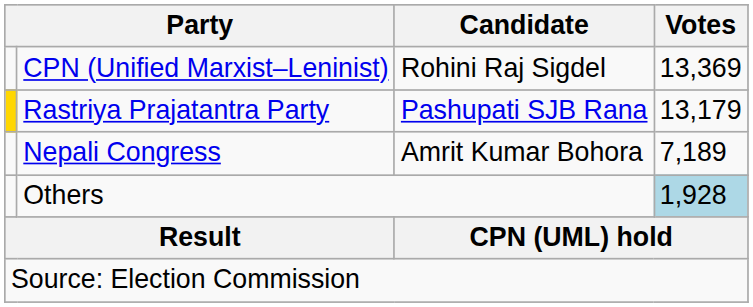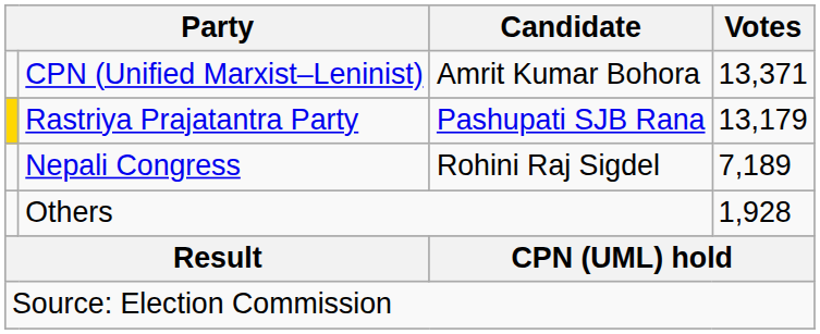CPN (Unified Marxist–Leninist) | Candidate: Rohini Raj Sigdel -> Amrit Kumar Bohora
CPN (Unified Marxist–Leninist) | Votes: 13,369 -> 13,371
Nepali Congress | Candidate: Amrit Kumar Bohora -> Rohini Raj Sigdel
Others | Votes: lightblue background -> no background
